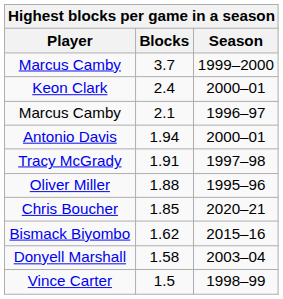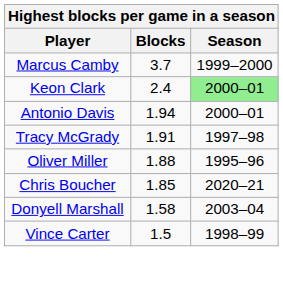Keon Clark | Season: no background -> lightgreen background
- row: Marcus Camby | 2.1 | 1996–97
- row: Bismack Biyombo | 1.62 | 2015–16
